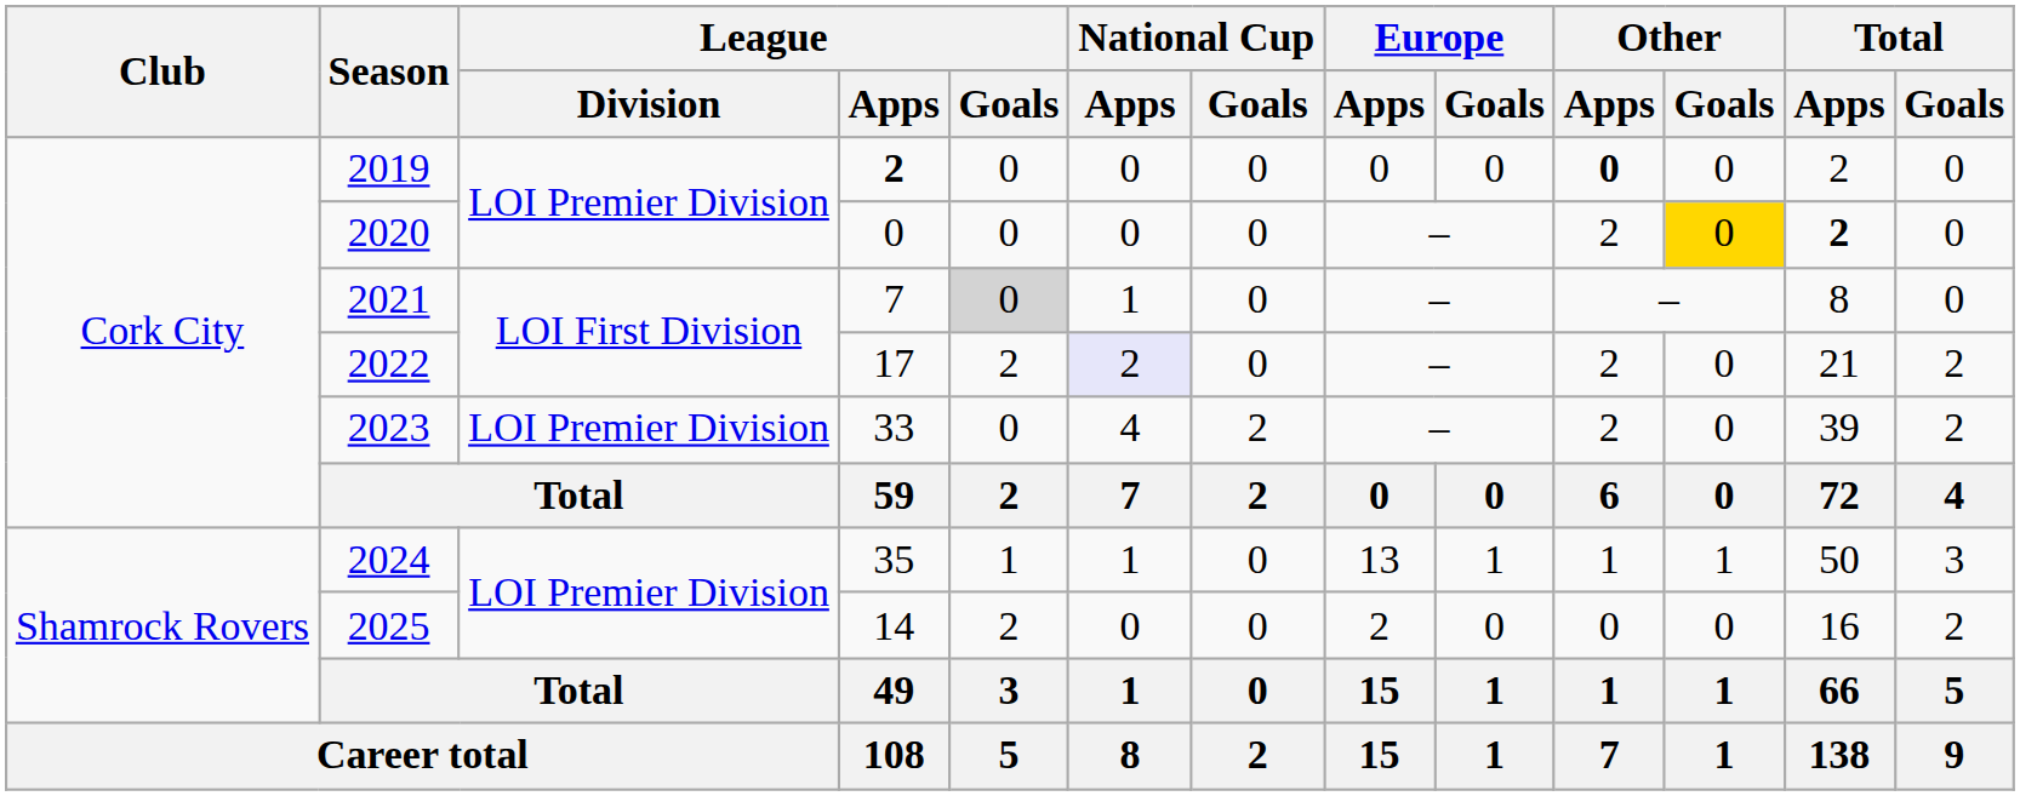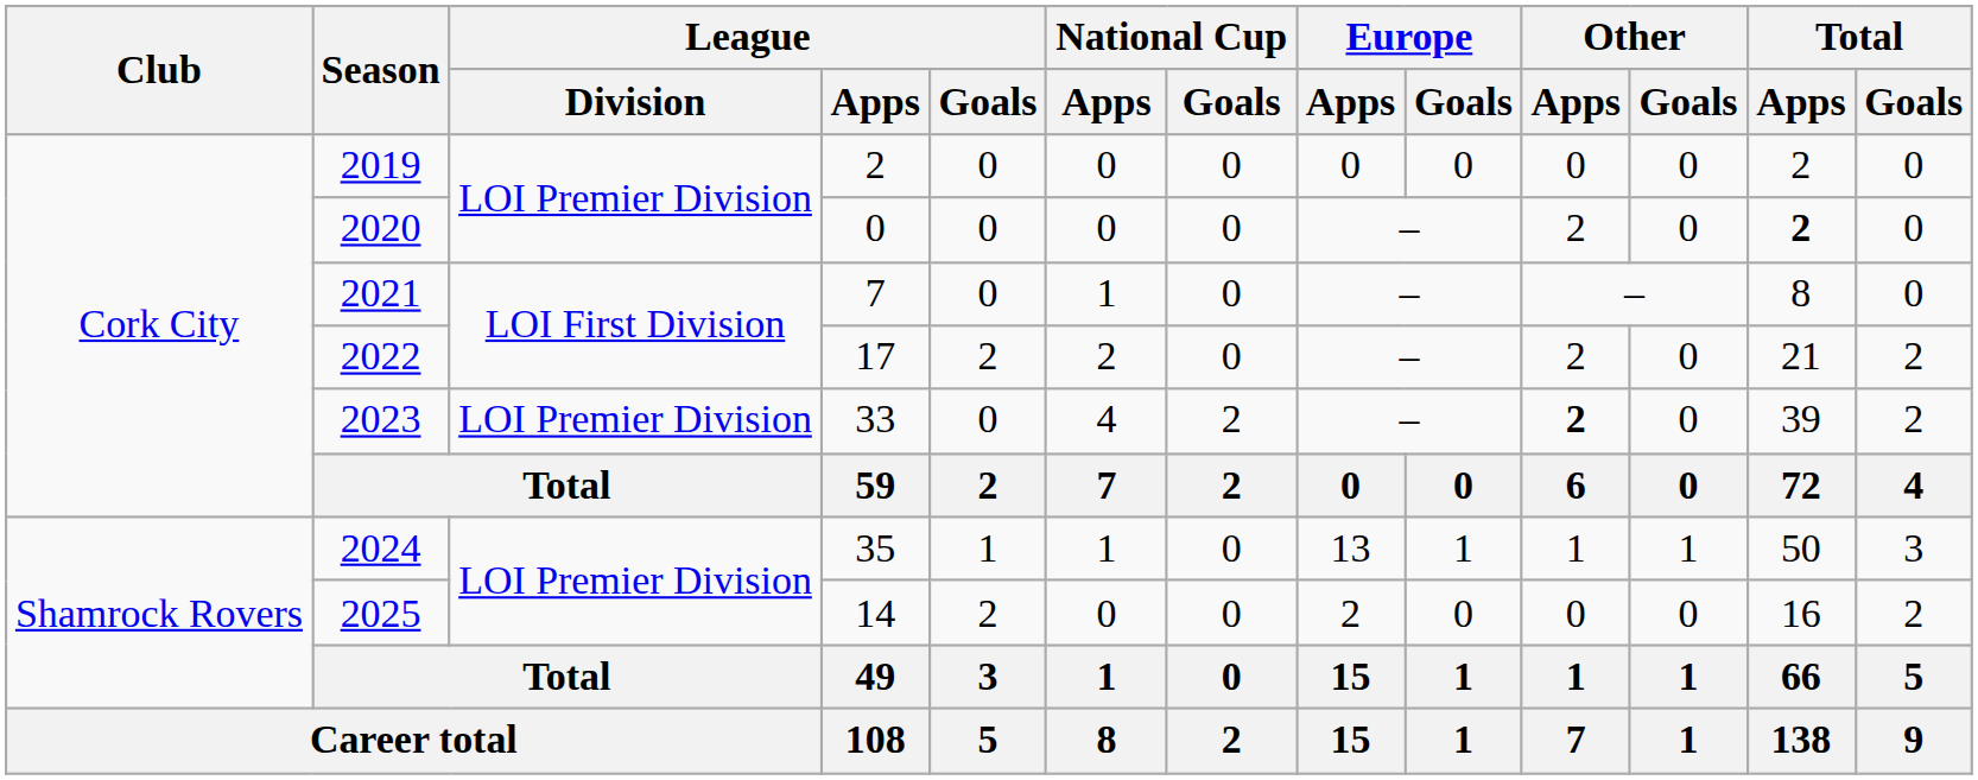2019 | League / Apps: bold -> normal
2019 | Other / Apps: bold -> normal
2020 | Other / Goals: gold background -> no background
2021 | League / Goals: lightgrey background -> no background
2022 | National Cup / Apps: lavender background -> no background
2023 | Other / Apps: normal -> bold
